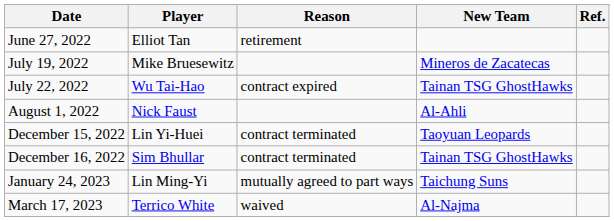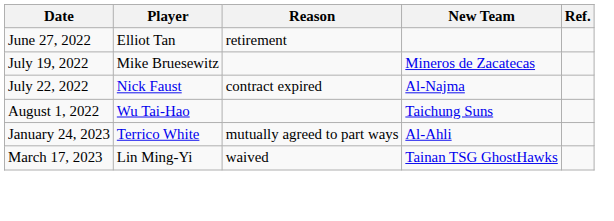July 22, 2022 | Player: Wu Tai-Hao -> Nick Faust
July 22, 2022 | New Team: Tainan TSG GhostHawks -> Al-Najma
August 1, 2022 | Player: Nick Faust -> Wu Tai-Hao
August 1, 2022 | New Team: Al-Ahli -> Taichung Suns
- row: December 15, 2022 | Lin Yi-Huei | contract terminated | Taoyuan Leopards
- row: December 16, 2022 | Sim Bhullar | contract terminated | Tainan TSG GhostHawks
January 24, 2023 | Player: Lin Ming-Yi -> Terrico White
January 24, 2023 | New Team: Taichung Suns -> Al-Ahli
March 17, 2023 | Player: Terrico White -> Lin Ming-Yi
March 17, 2023 | New Team: Al-Najma -> Tainan TSG GhostHawks
